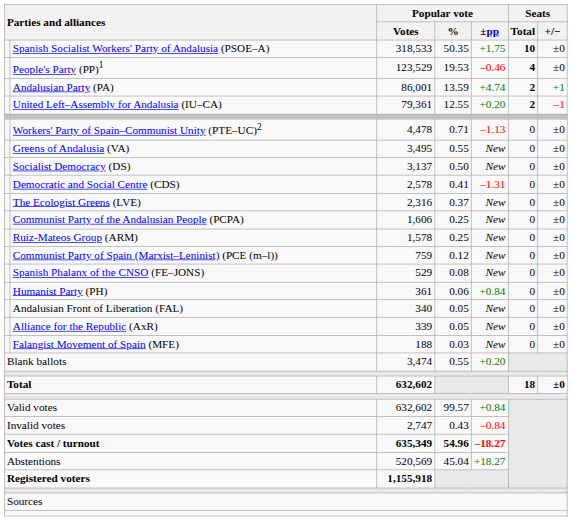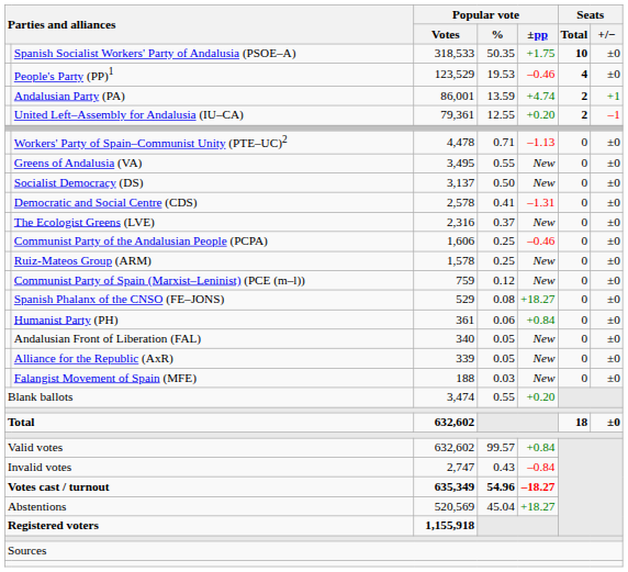Communist Party of the Andalusian People (PCPA) | Popular vote / ±pp: New -> –0.46
Spanish Phalanx of the CNSO (FE–JONS) | Popular vote / ±pp: New -> +18.27
